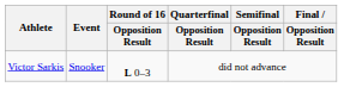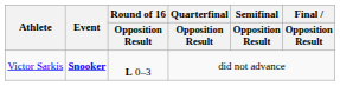Victor Sarkis | Event: normal -> bold
